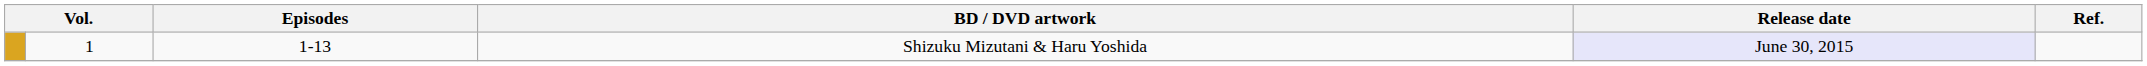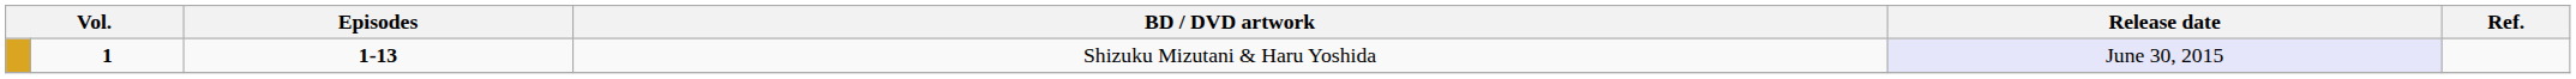Shizuku Mizutani & Haru Yoshida | column 2: normal -> bold
Shizuku Mizutani & Haru Yoshida | Episodes: normal -> bold
